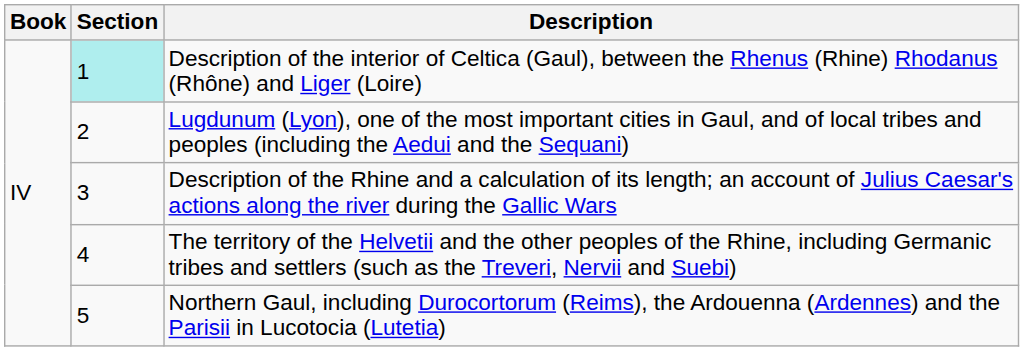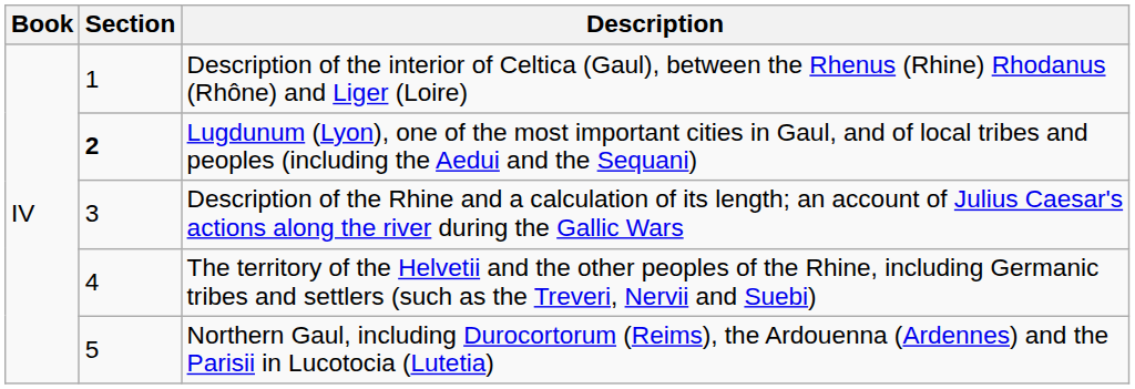row 2 | Section: paleturquoise background -> no background
row 3 | Section: normal -> bold
